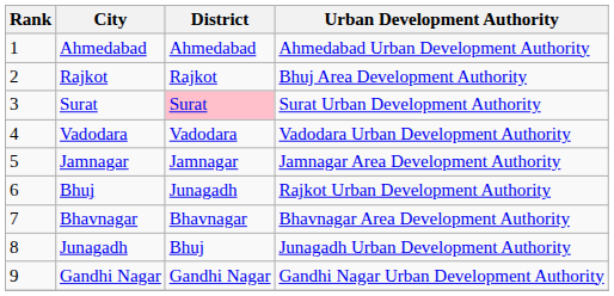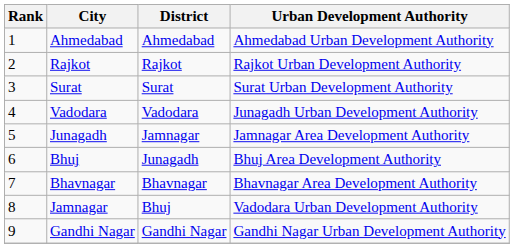row 3 | Urban Development Authority: Bhuj Area Development Authority -> Rajkot Urban Development Authority
row 4 | District: pink background -> no background
row 5 | Urban Development Authority: Vadodara Urban Development Authority -> Junagadh Urban Development Authority
row 6 | City: Jamnagar -> Junagadh
row 7 | Urban Development Authority: Rajkot Urban Development Authority -> Bhuj Area Development Authority
row 9 | City: Junagadh -> Jamnagar
row 9 | Urban Development Authority: Junagadh Urban Development Authority -> Vadodara Urban Development Authority
